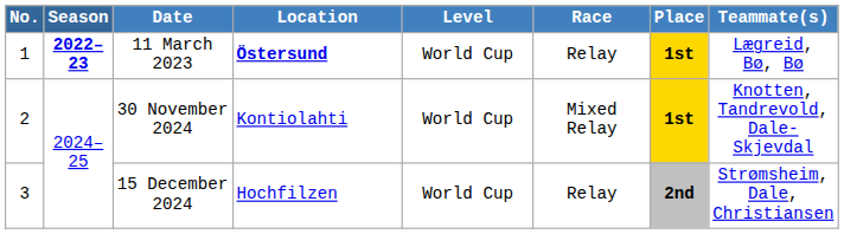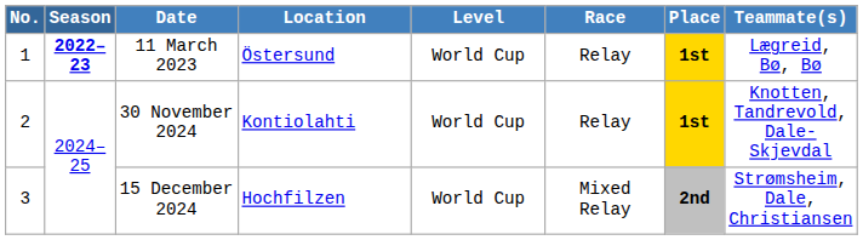11 March 2023 | Location: bold -> normal
30 November 2024 | Race: Mixed Relay -> Relay
15 December 2024 | Race: Relay -> Mixed Relay
